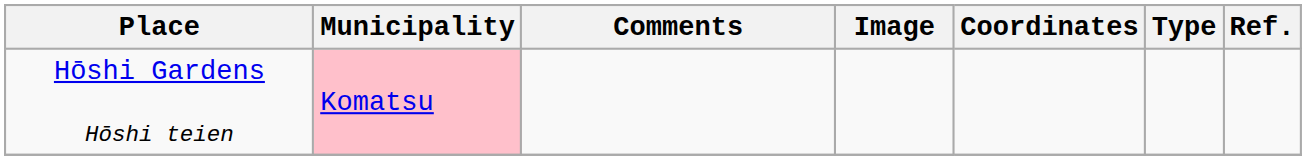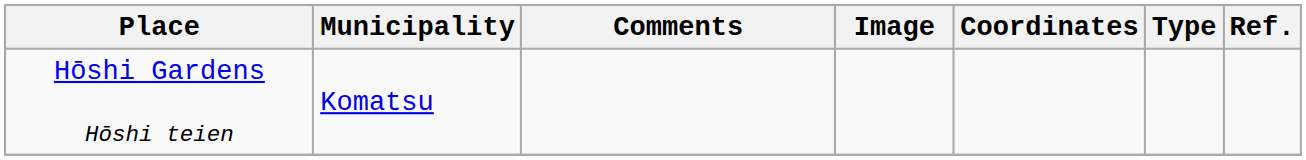Hōshi Gardens Hōshi teien | Municipality: pink background -> no background
